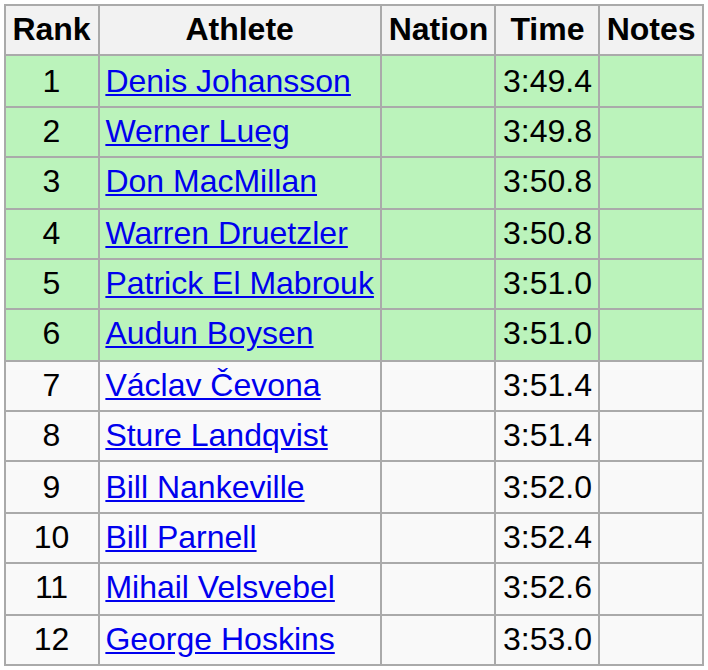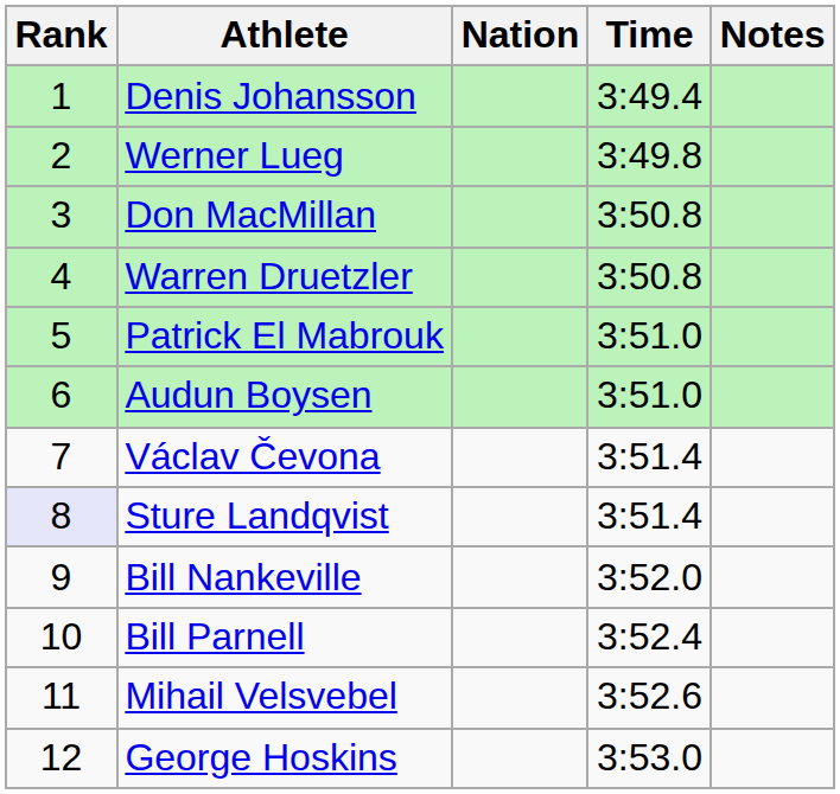Sture Landqvist | Rank: no background -> lavender background
